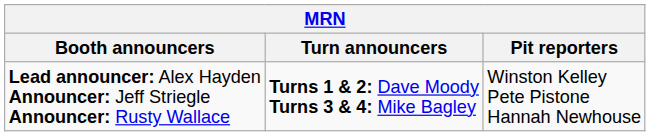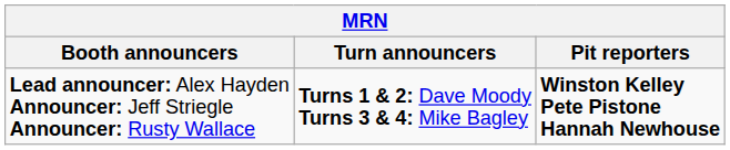row 3 | Pit reporters: normal -> bold
